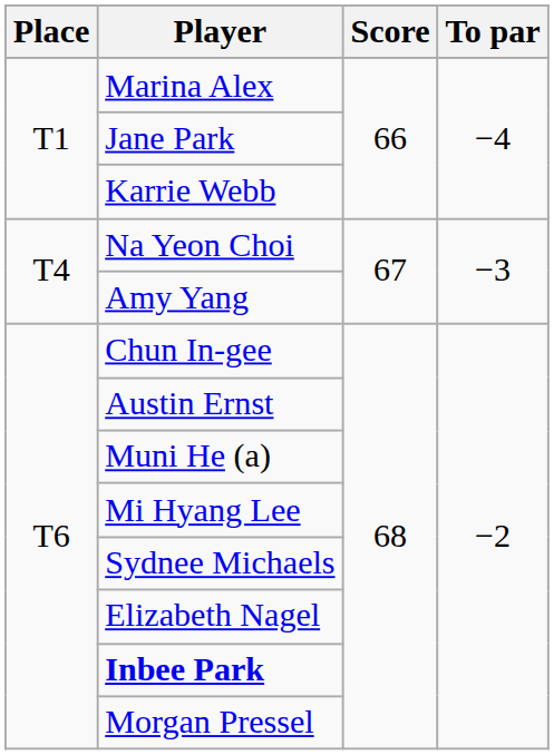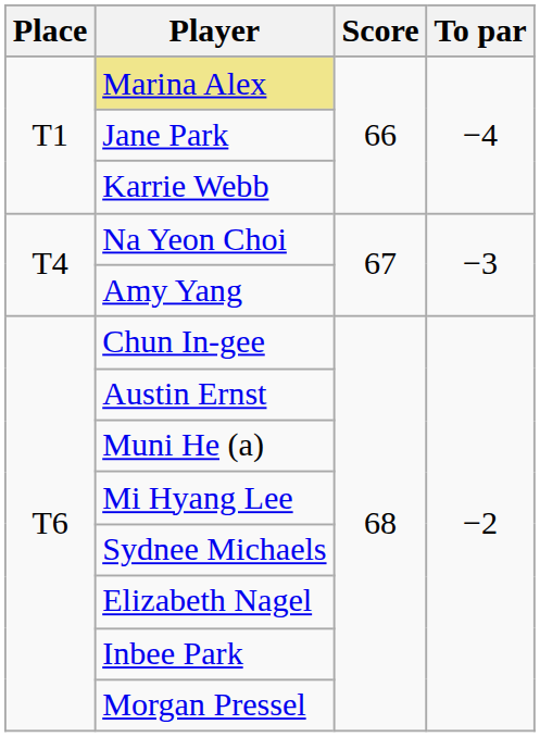Marina Alex | Player: no background -> khaki background
Inbee Park | Player: bold -> normal
